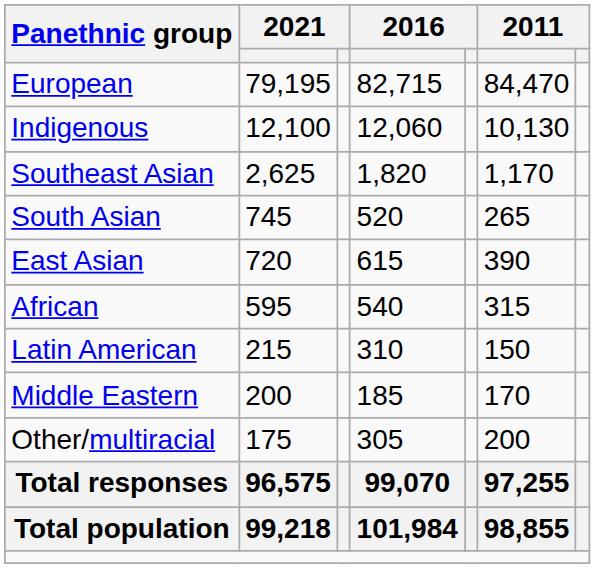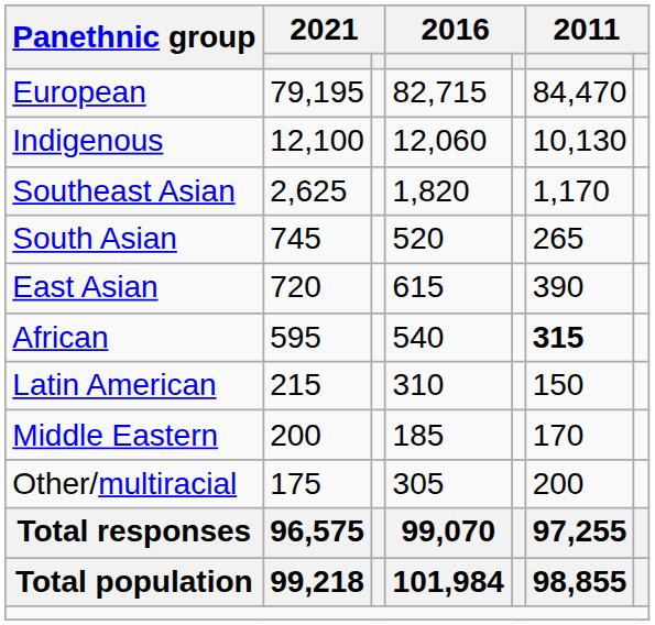African | column 6: normal -> bold
